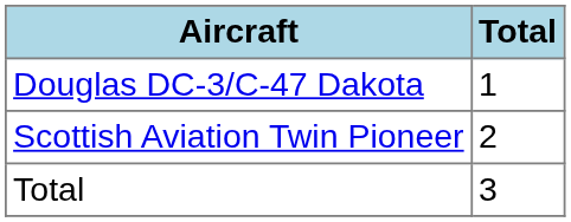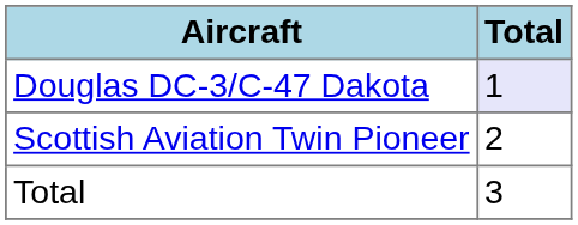Douglas DC-3/C-47 Dakota | Total: no background -> lavender background
